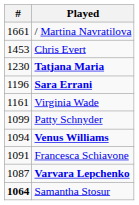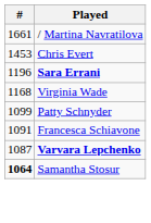- row: 1230 | Tatjana Maria
Virginia Wade | #: 1161 -> 1168
- row: 1094 | Venus Williams
